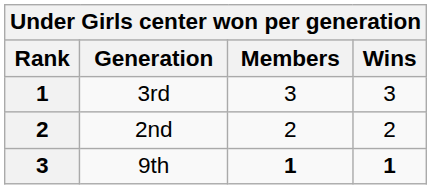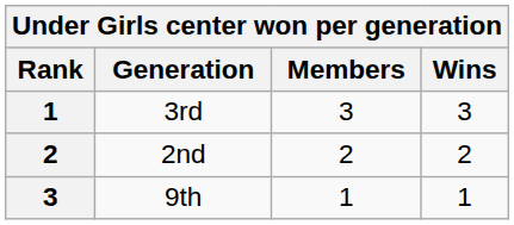9th | Members: bold -> normal
9th | Wins: bold -> normal
